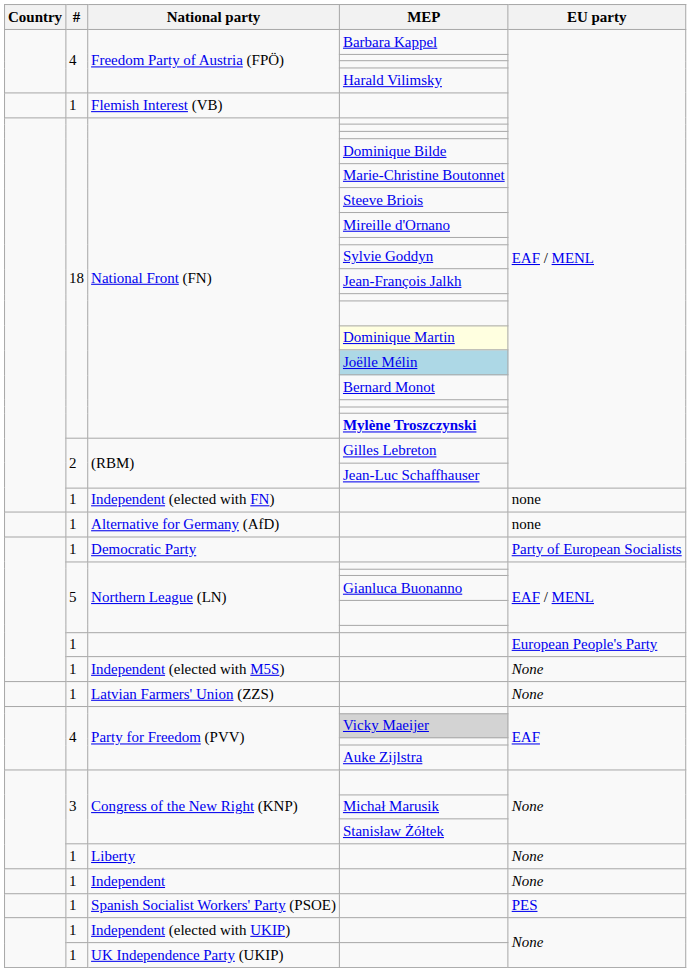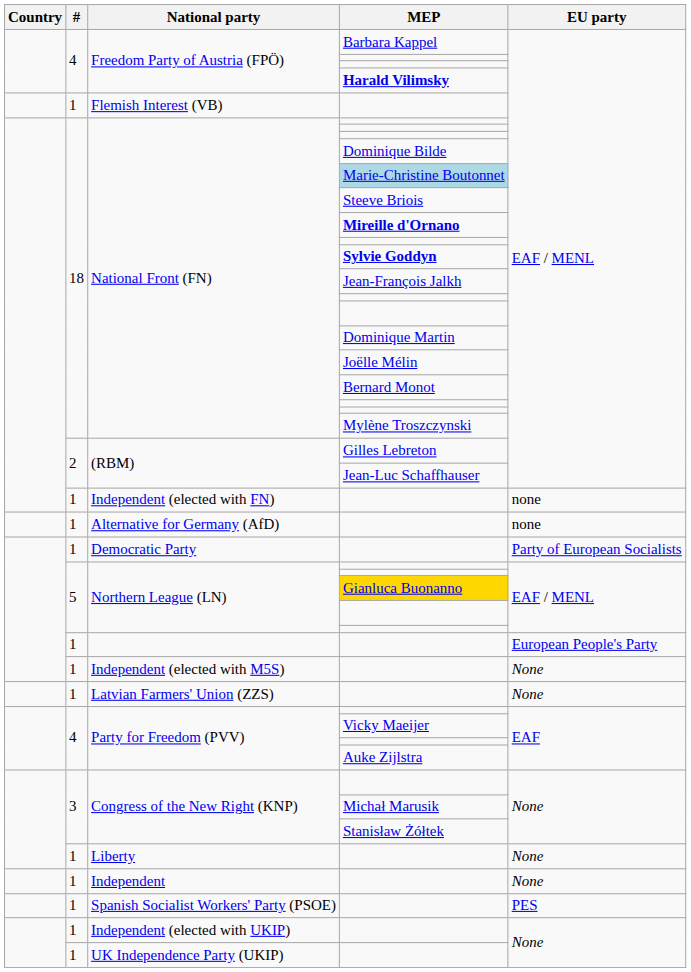Harald Vilimsky | MEP: normal -> bold
Marie-Christine Boutonnet | MEP: no background -> lightblue background
Mireille d'Ornano | MEP: normal -> bold
Sylvie Goddyn | MEP: normal -> bold
Dominique Martin | MEP: lightyellow background -> no background
Joëlle Mélin | MEP: lightblue background -> no background
Mylène Troszczynski | MEP: bold -> normal
Gianluca Buonanno | MEP: no background -> gold background
Vicky Maeijer | MEP: lightgrey background -> no background
